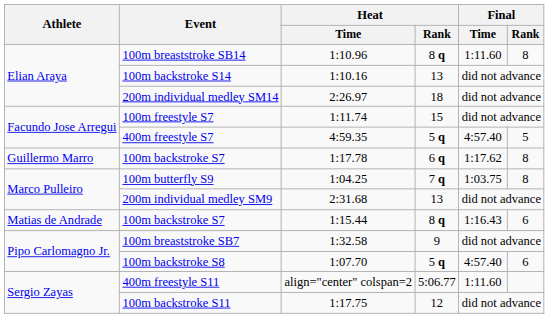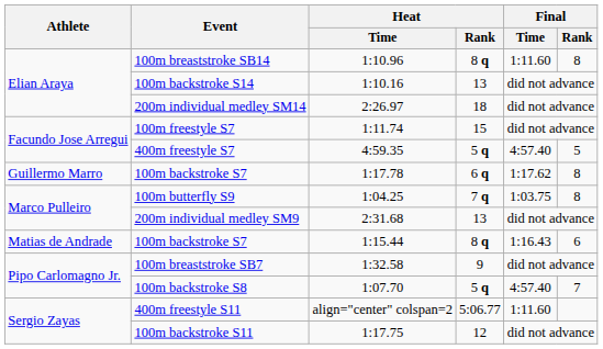100m backstroke S8 | Final / Rank: 6 -> 7
